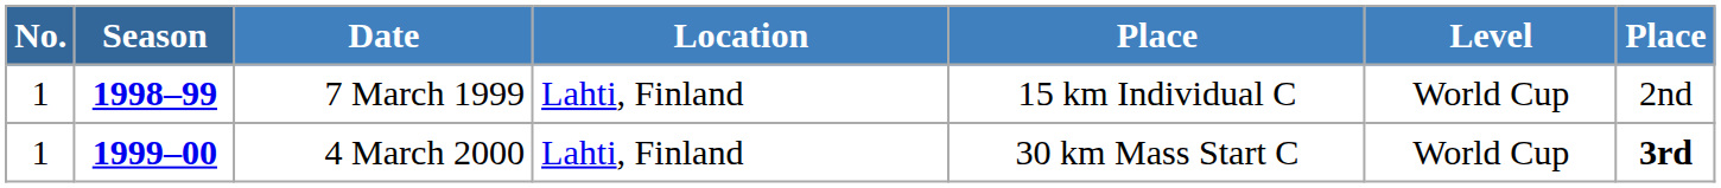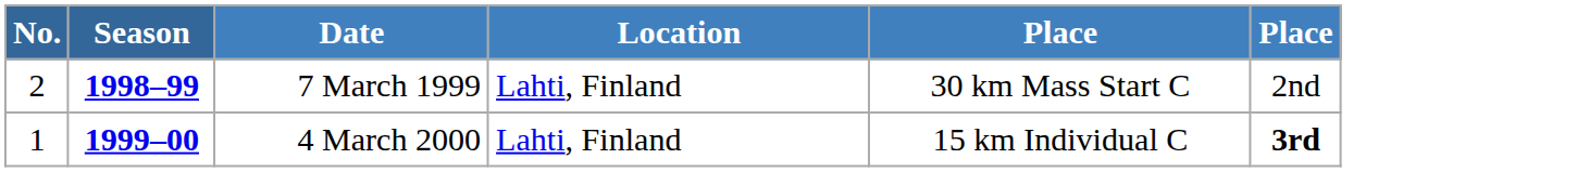- column: Level | World Cup | World Cup
7 March 1999 | No.: 1 -> 2
7 March 1999 | column 5: 15 km Individual C -> 30 km Mass Start C
4 March 2000 | column 5: 30 km Mass Start C -> 15 km Individual C
